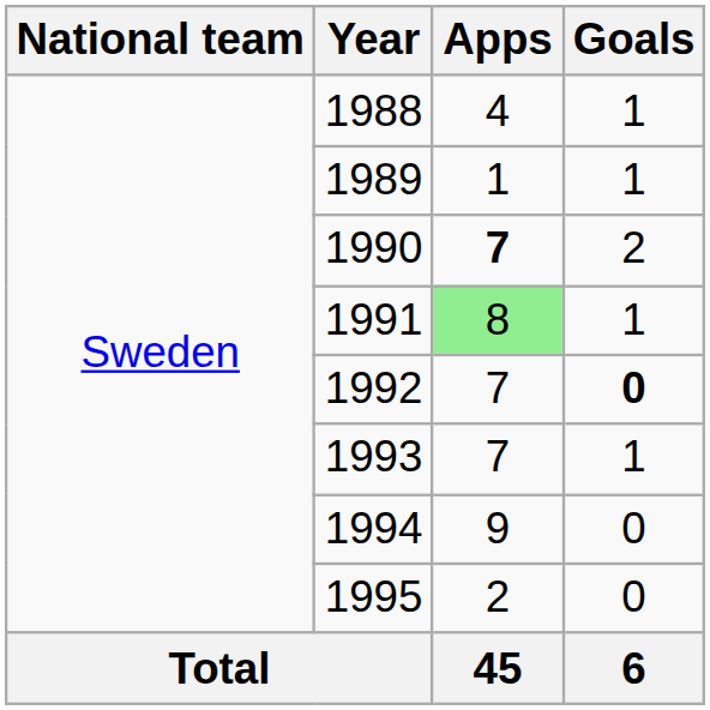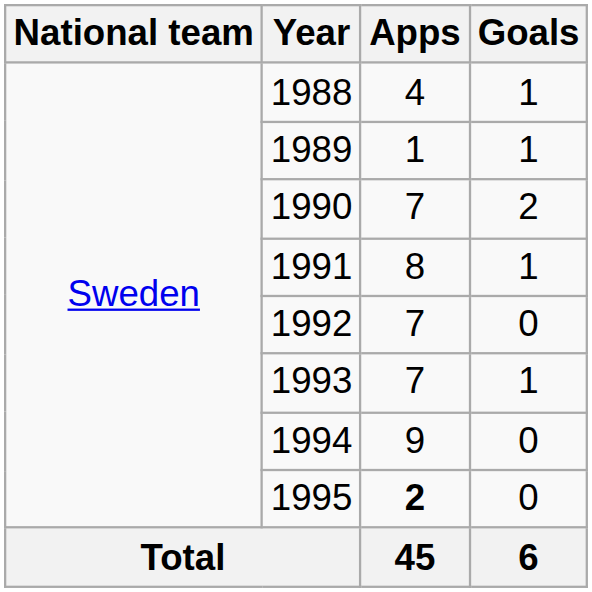1990 | Apps: bold -> normal
1991 | Apps: lightgreen background -> no background
1992 | Goals: bold -> normal
1995 | Apps: normal -> bold
